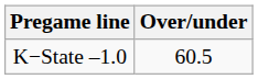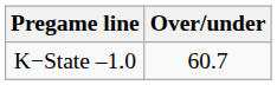K−State –1.0 | Over/under: 60.5 -> 60.7
